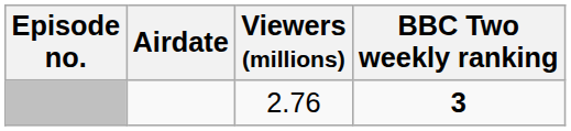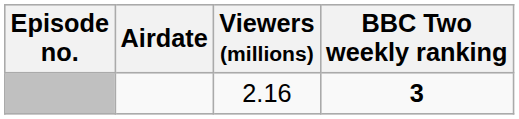row 2 | Viewers (millions): 2.76 -> 2.16
